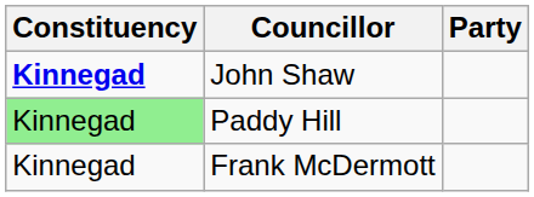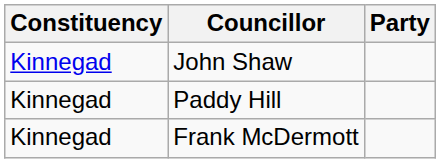John Shaw | Constituency: bold -> normal
Paddy Hill | Constituency: lightgreen background -> no background
